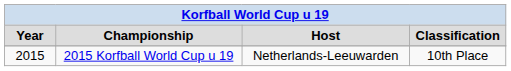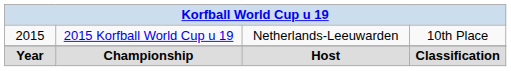rows swapped: Year <-> 2015
